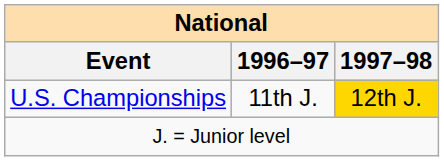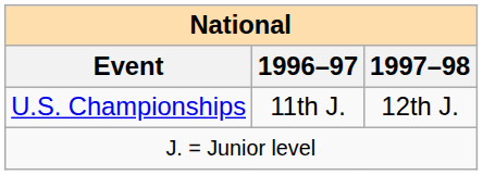U.S. Championships | 1997–98: gold background -> no background
